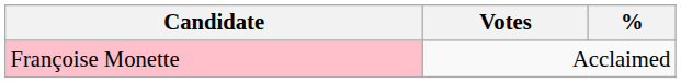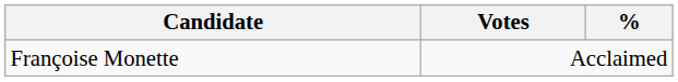Françoise Monette | Candidate: pink background -> no background
